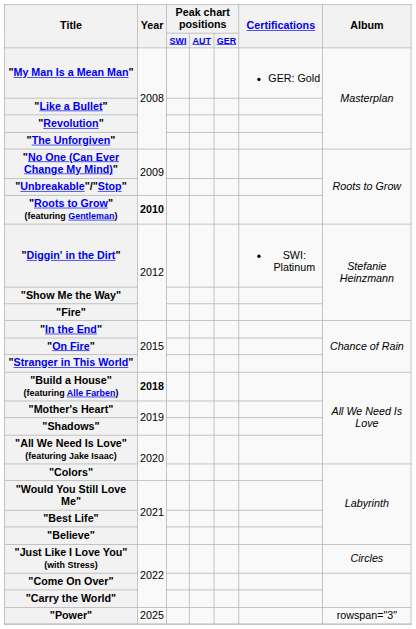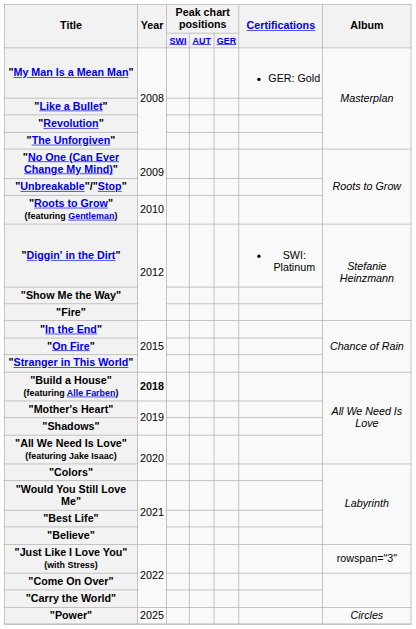"Roots to Grow" (featuring Gentleman) | Year: bold -> normal
"Just Like I Love You" (with Stress) | Album: Circles -> rowspan="3"
"Power" | Album: rowspan="3" -> Circles
